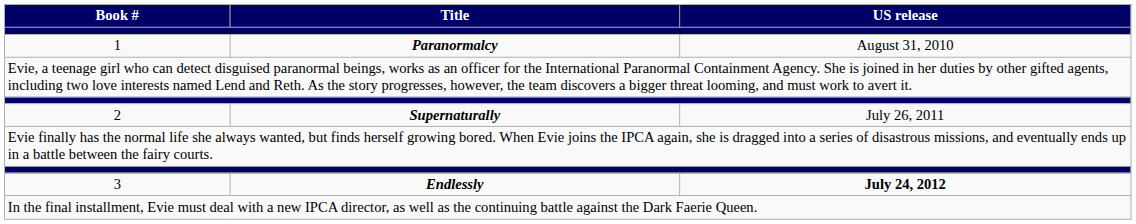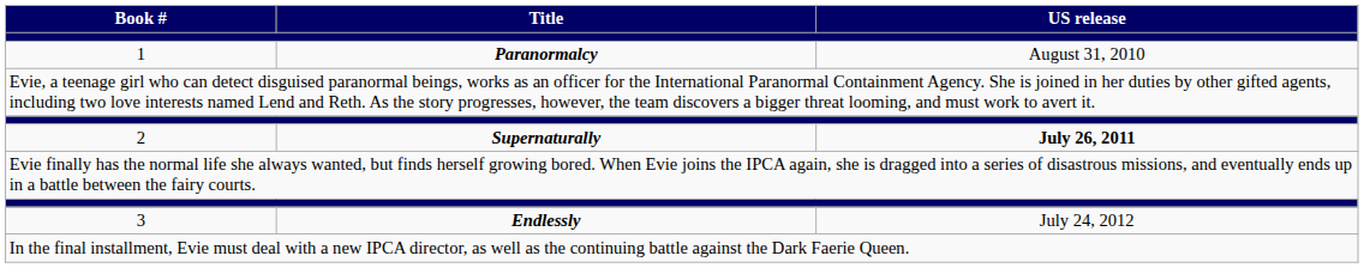2 | US release: normal -> bold
3 | US release: bold -> normal
